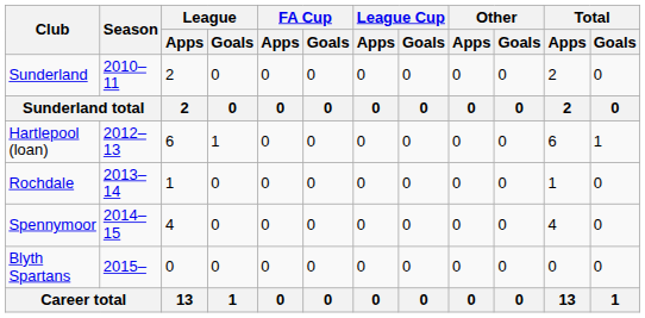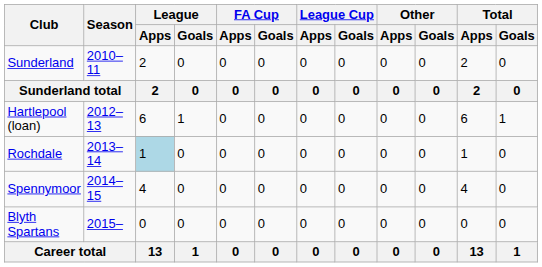Rochdale | League / Apps: no background -> lightblue background
